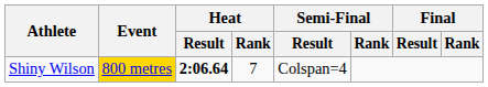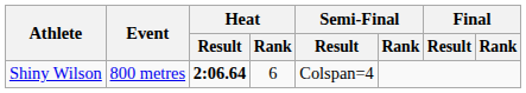Shiny Wilson | Event: gold background -> no background
Shiny Wilson | Heat / Rank: 7 -> 6
